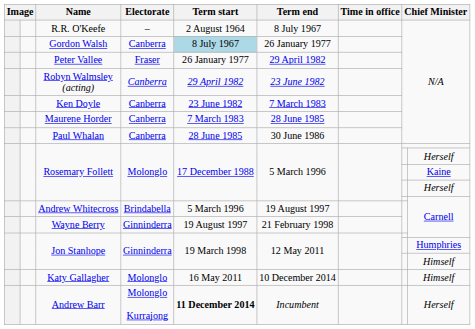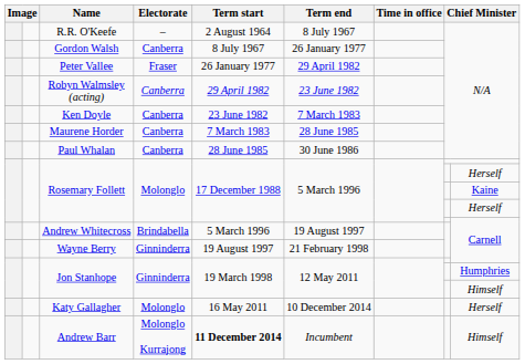Gordon Walsh | Term start: lightblue background -> no background
Katy Gallagher | column 9: Himself -> Herself
Andrew Barr | column 9: Herself -> Himself
